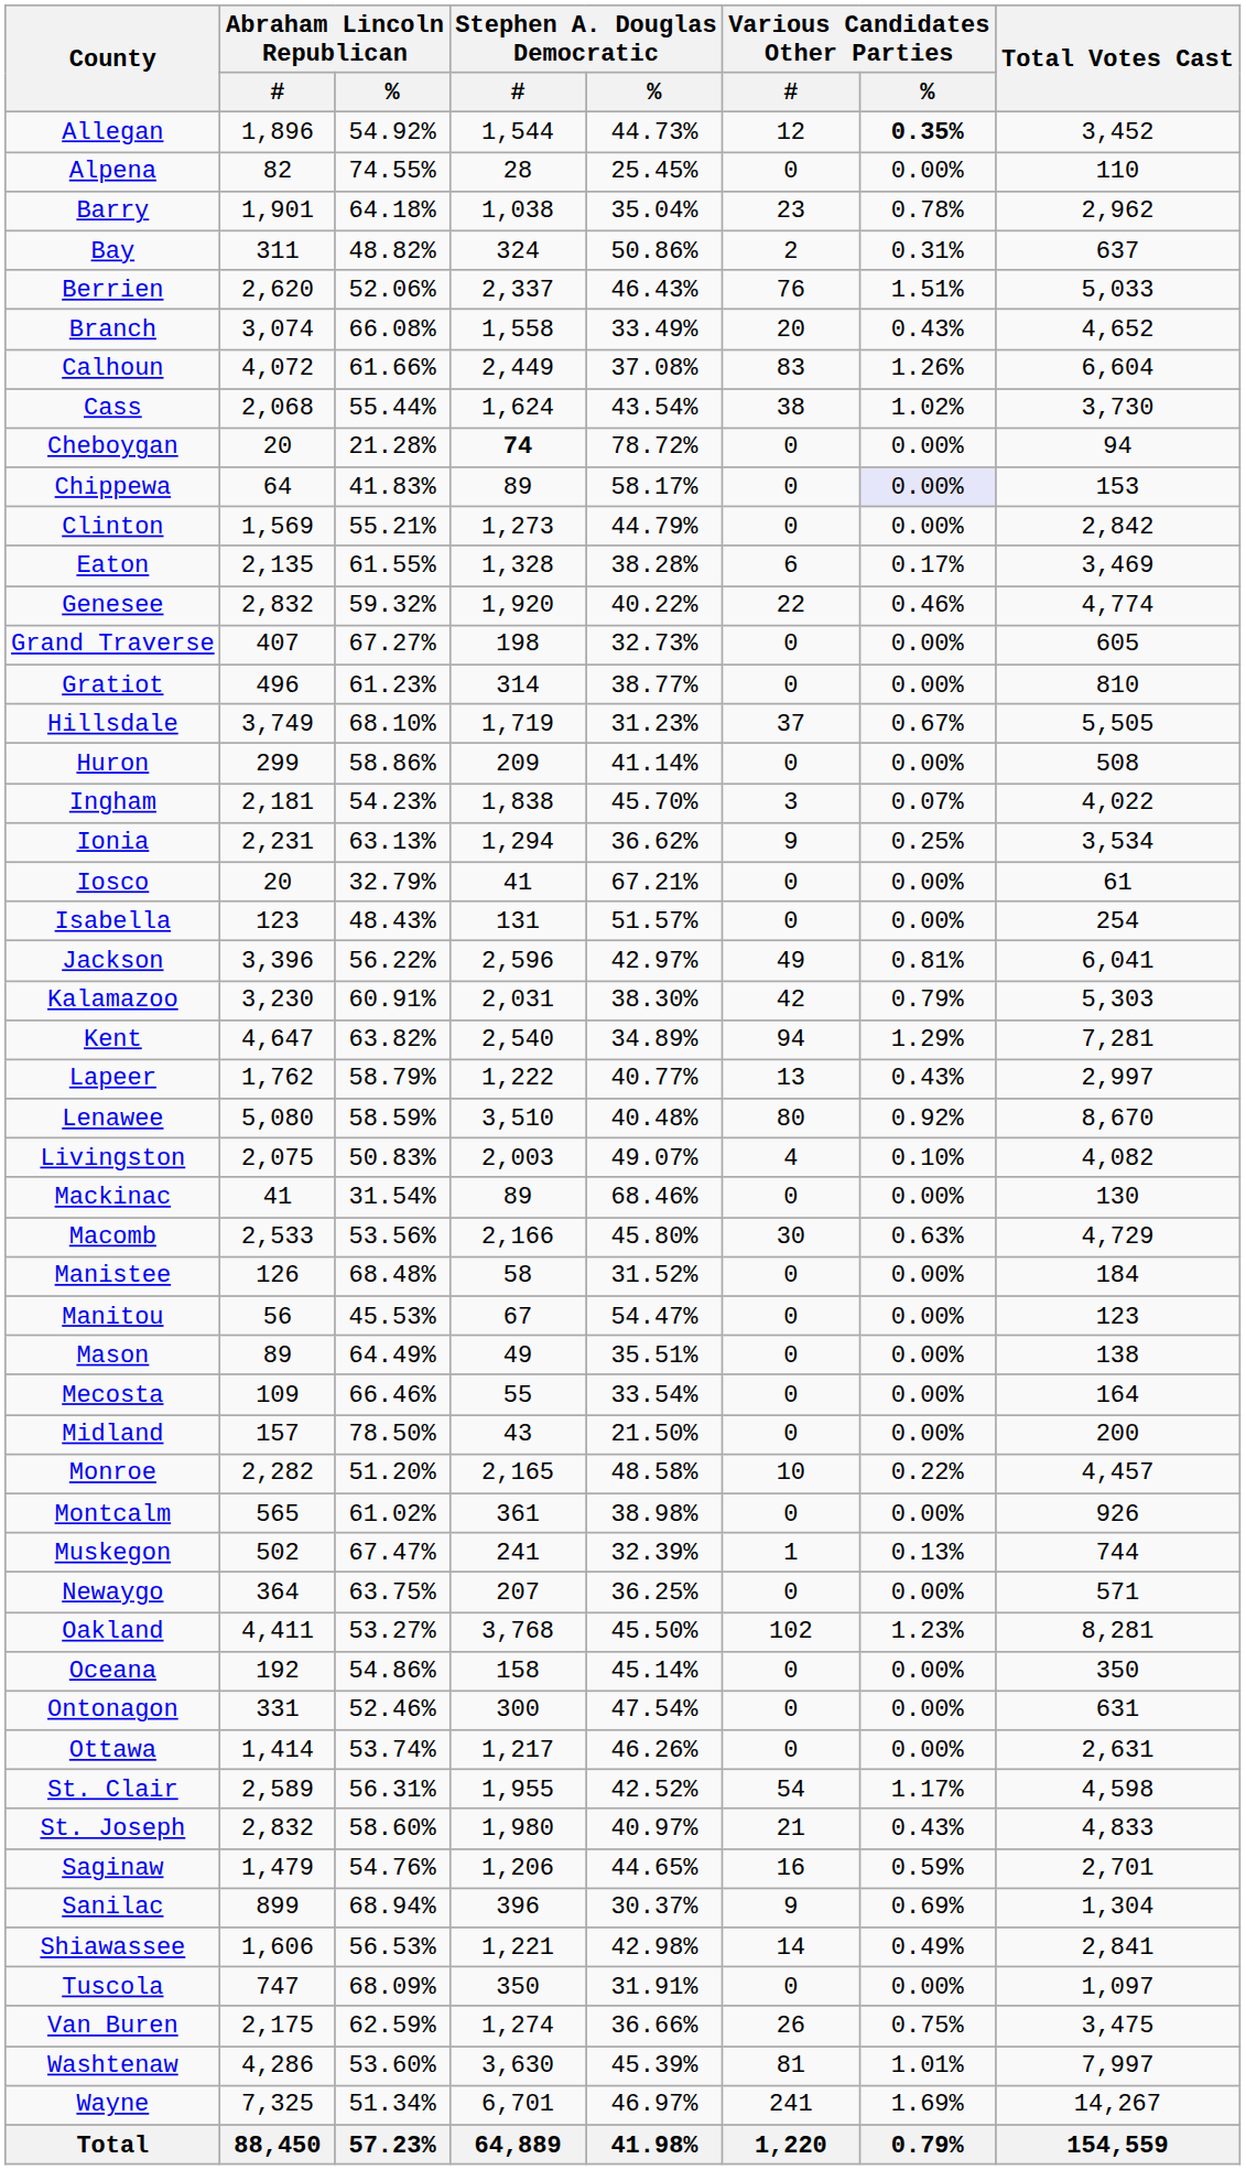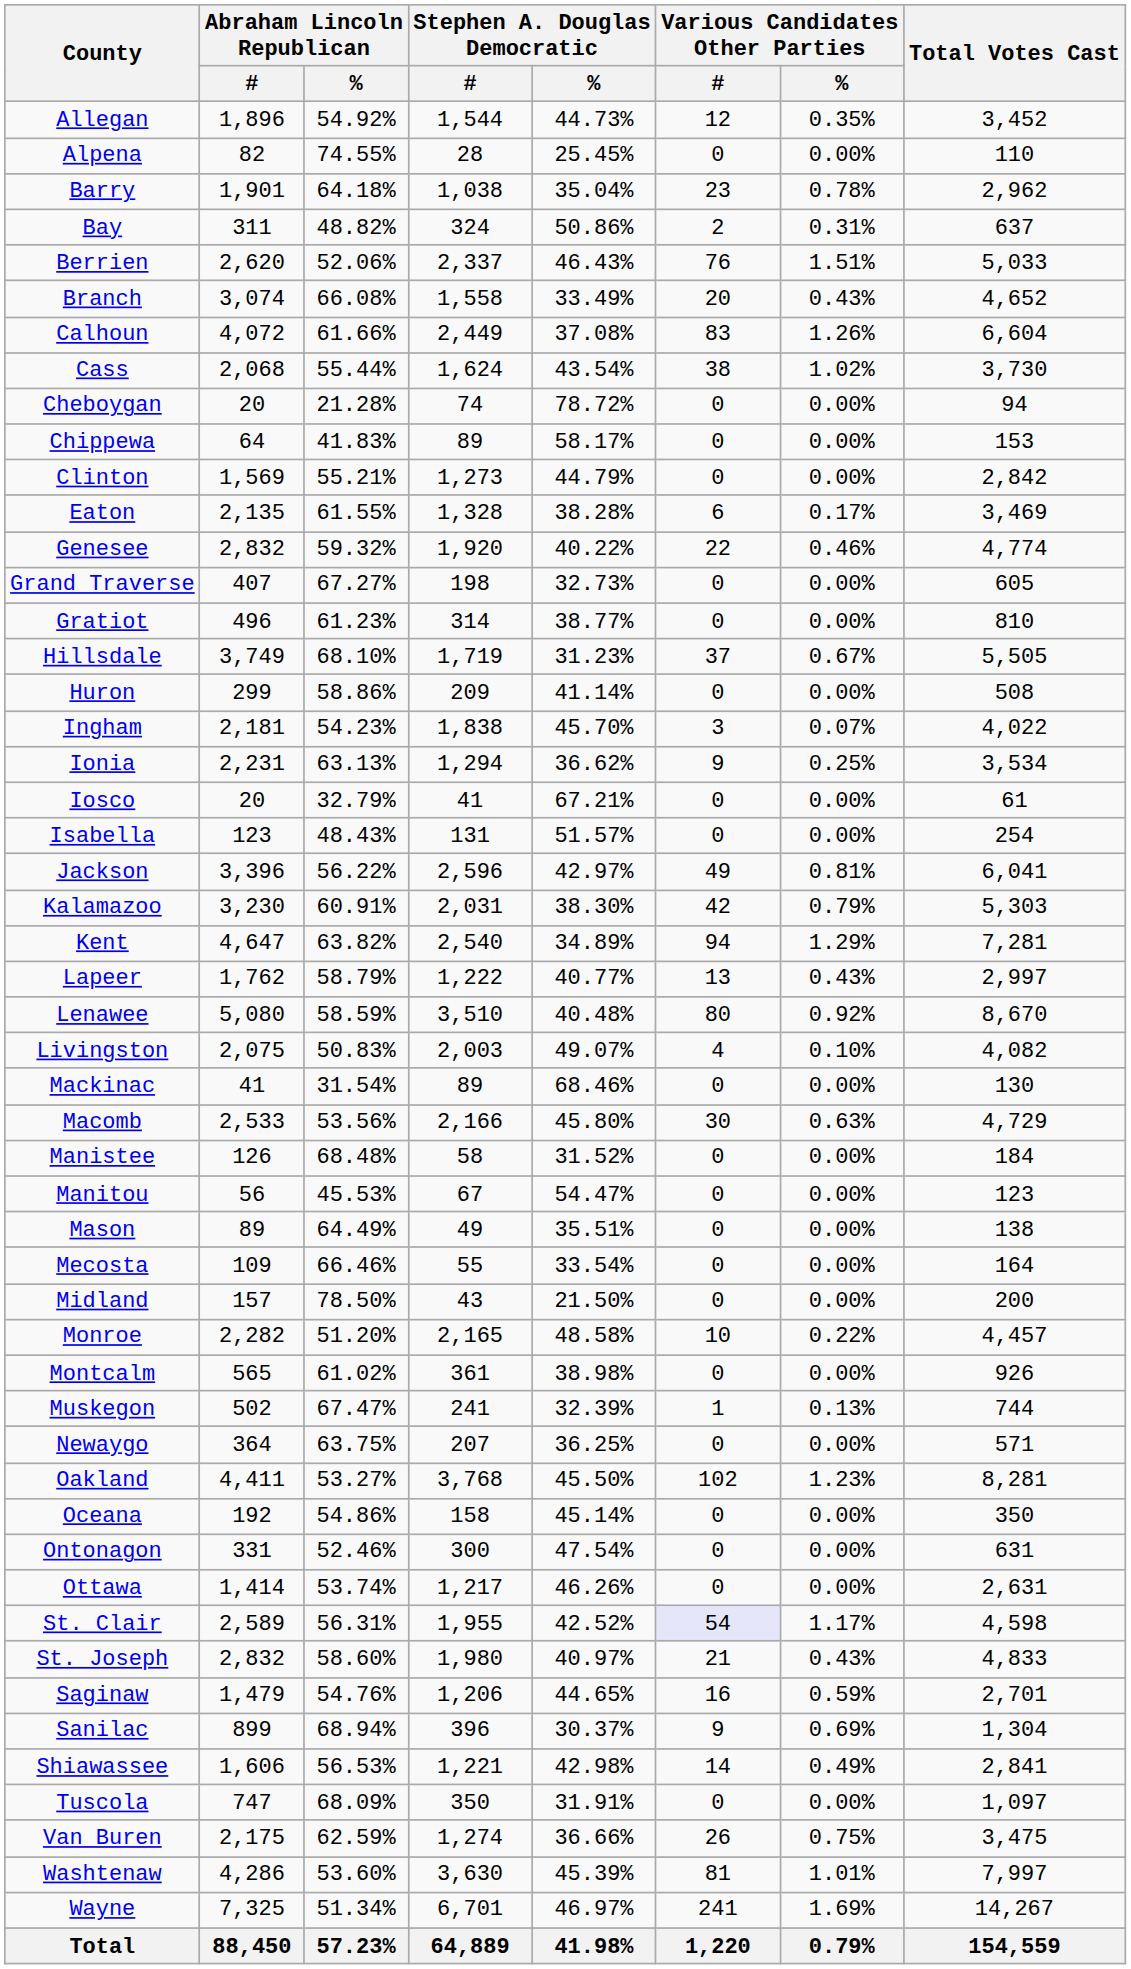Allegan | Various Candidates Other Parties / %: bold -> normal
Cheboygan | Stephen A. Douglas Democratic / #: bold -> normal
Chippewa | Various Candidates Other Parties / %: lavender background -> no background
St. Clair | Various Candidates Other Parties / #: no background -> lavender background
